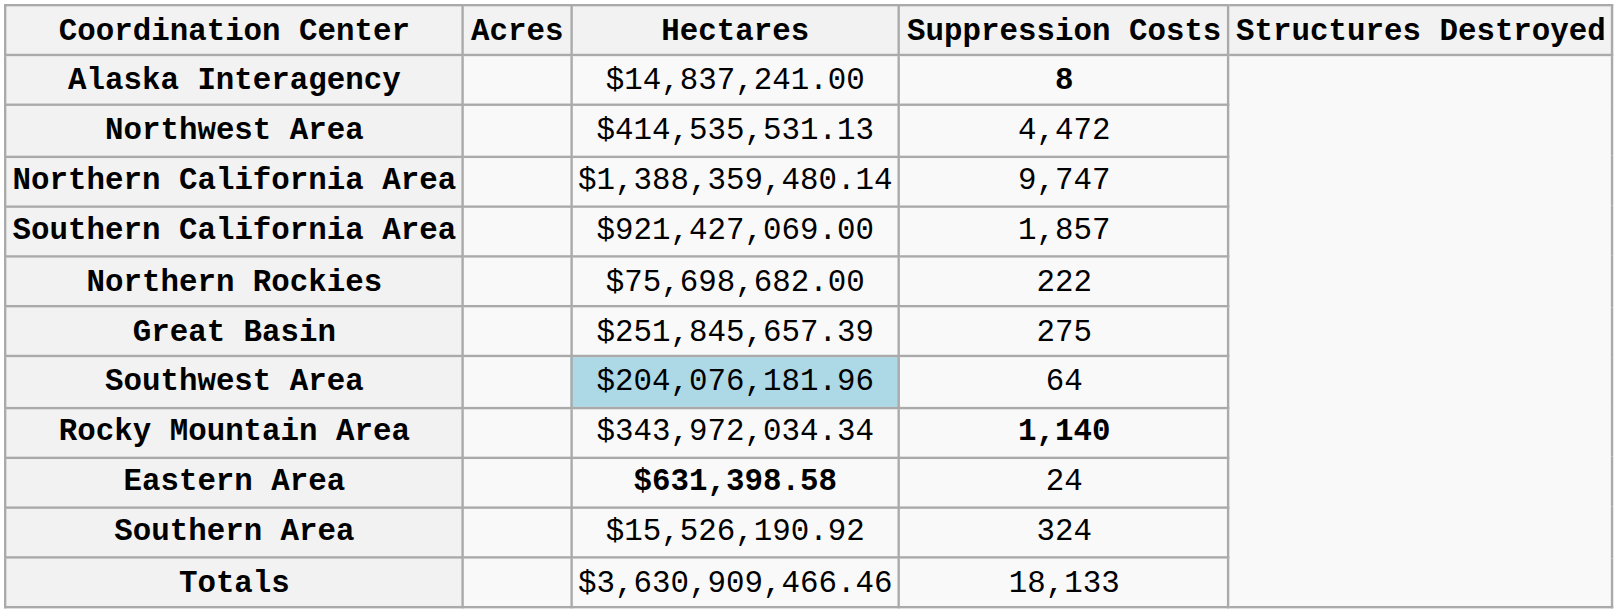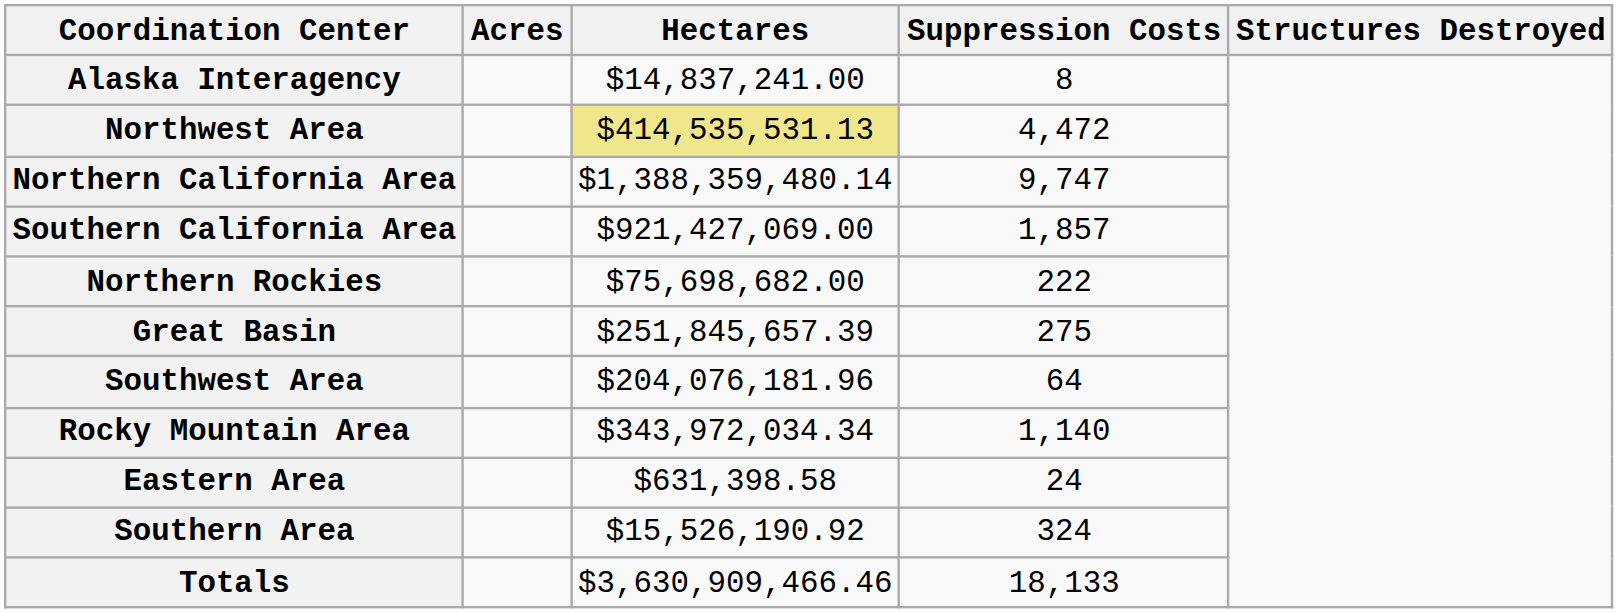Alaska Interagency | Suppression Costs: bold -> normal
Northwest Area | Hectares: no background -> khaki background
Southwest Area | Hectares: lightblue background -> no background
Rocky Mountain Area | Suppression Costs: bold -> normal
Eastern Area | Hectares: bold -> normal
